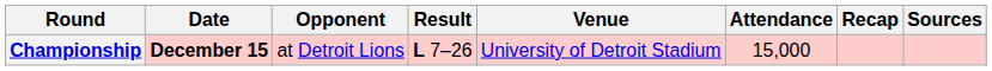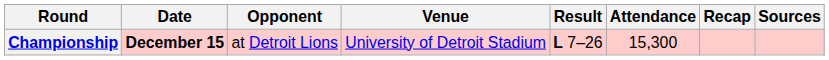columns swapped: Result <-> Venue
Championship | Attendance: 15,000 -> 15,300
